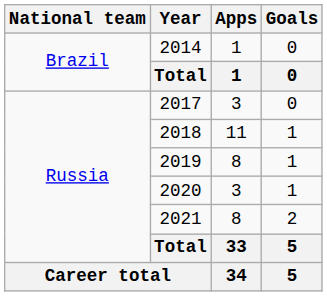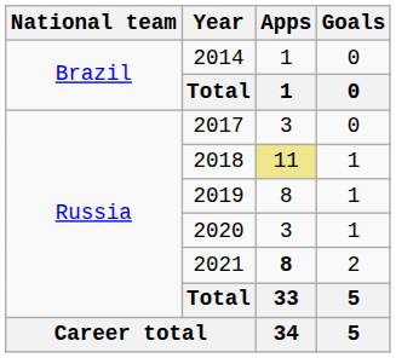2018 | Apps: no background -> khaki background
2021 | Apps: normal -> bold
